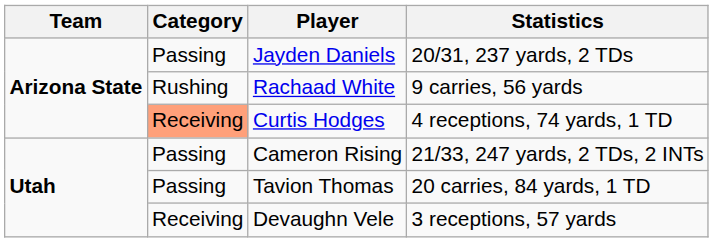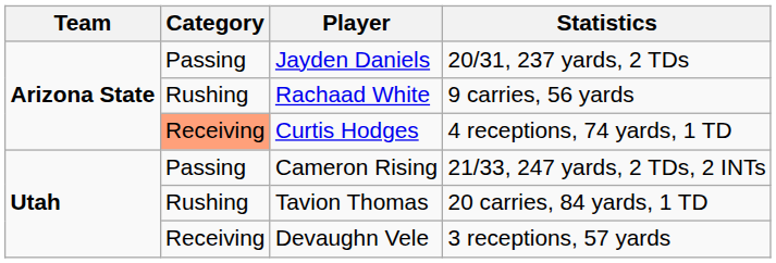Tavion Thomas | Category: Passing -> Rushing
